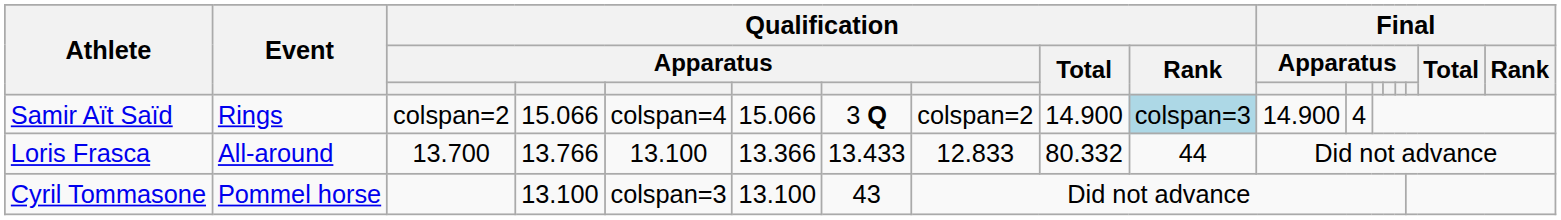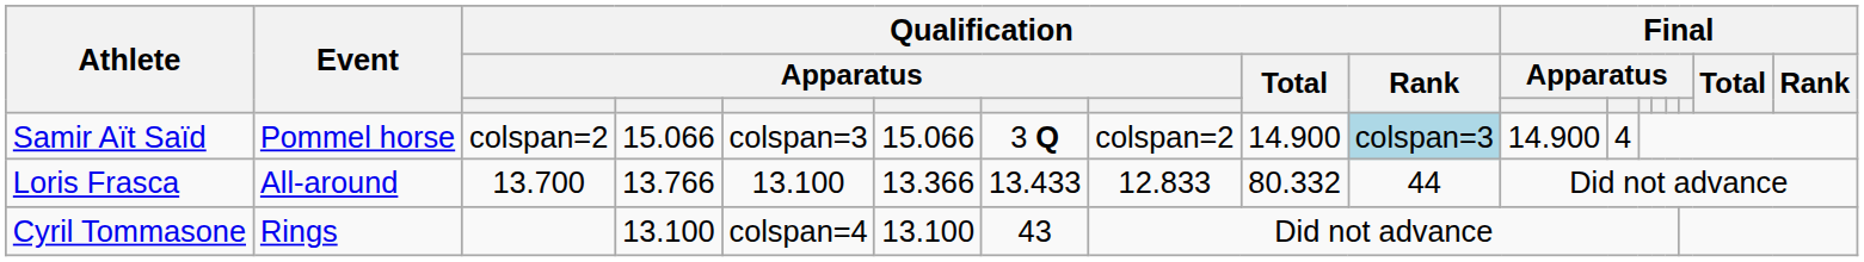Samir Aït Saïd | Event: Rings -> Pommel horse
Samir Aït Saïd | column 5: colspan=4 -> colspan=3
Cyril Tommasone | Event: Pommel horse -> Rings
Cyril Tommasone | column 5: colspan=3 -> colspan=4
